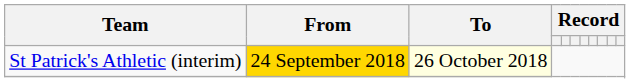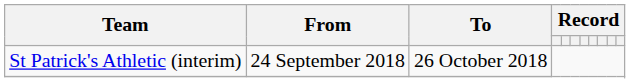St Patrick's Athletic (interim) | From: gold background -> no background
St Patrick's Athletic (interim) | To: lightyellow background -> no background
